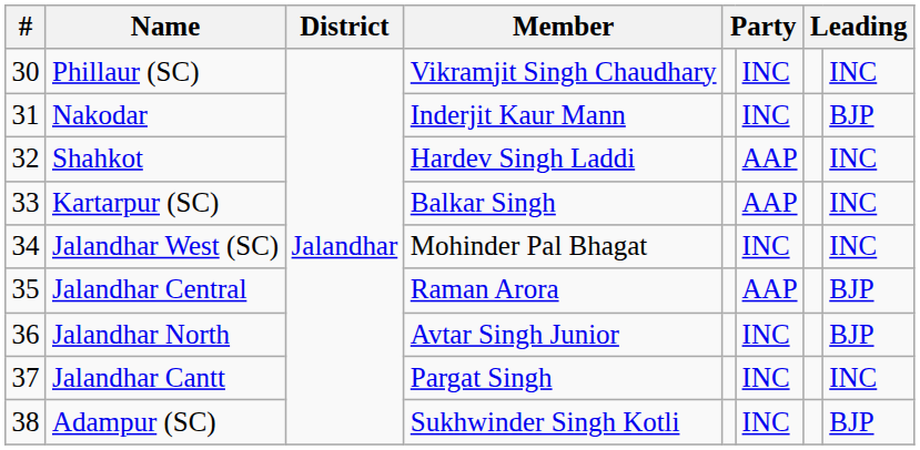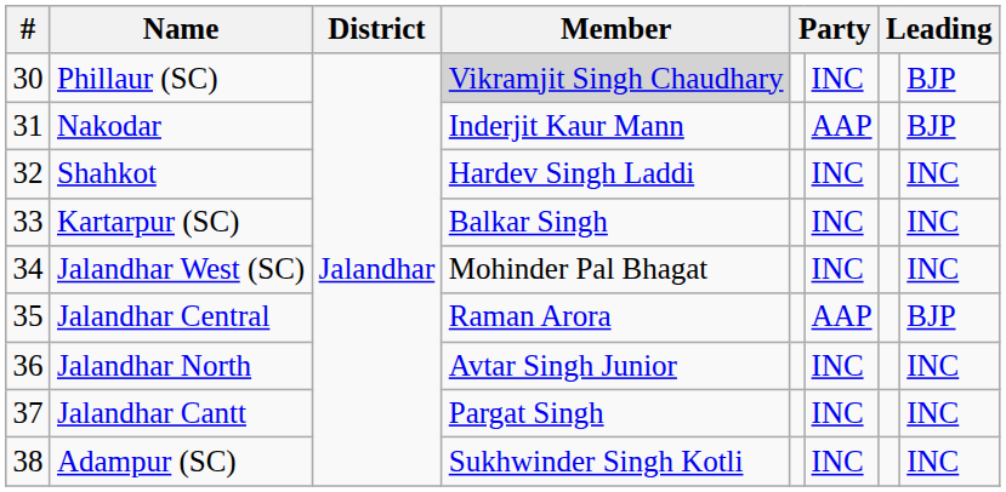Phillaur (SC) | Member: no background -> lightgrey background
Phillaur (SC) | column 8: INC -> BJP
Nakodar | column 6: INC -> AAP
Shahkot | column 6: AAP -> INC
Kartarpur (SC) | column 6: AAP -> INC
Jalandhar North | column 8: BJP -> INC
Adampur (SC) | column 8: BJP -> INC
